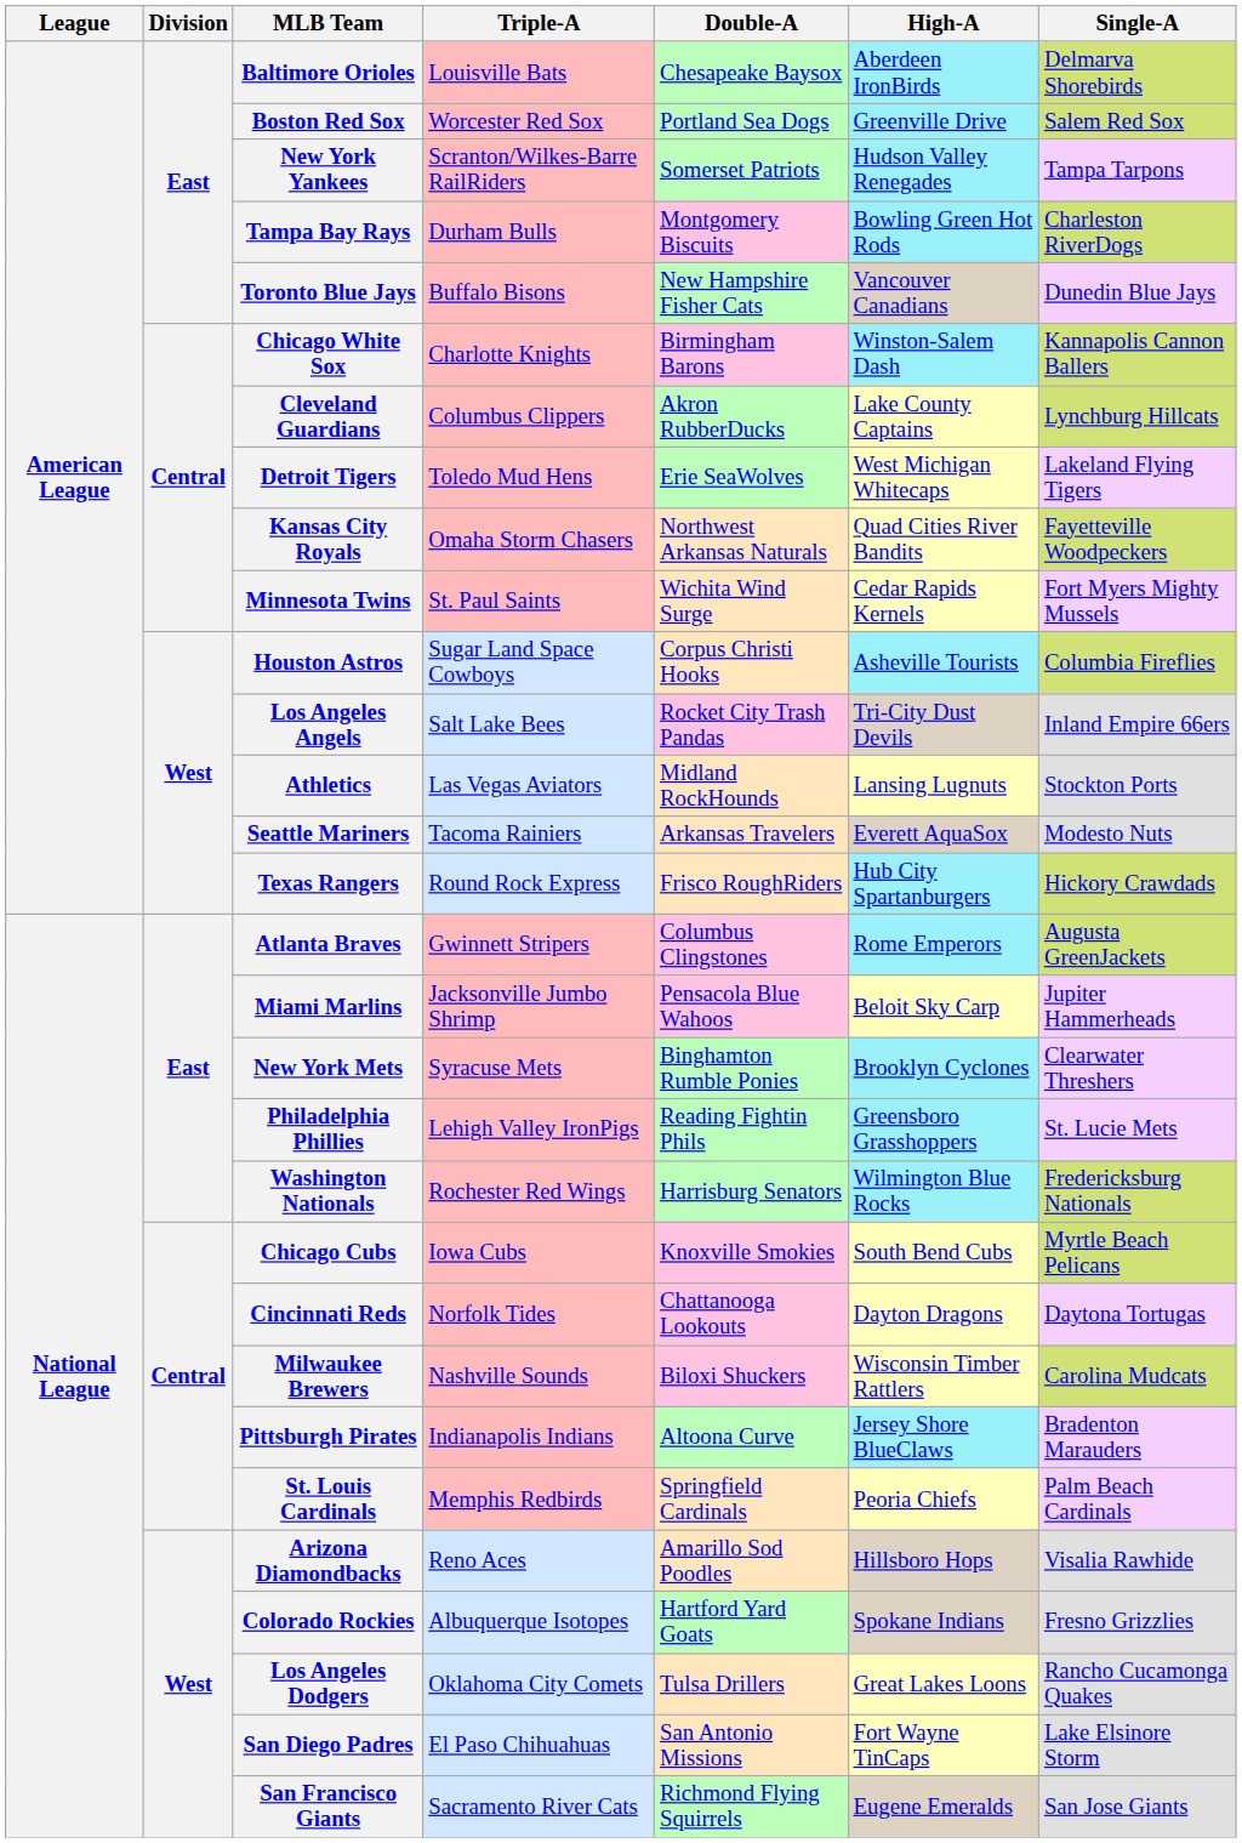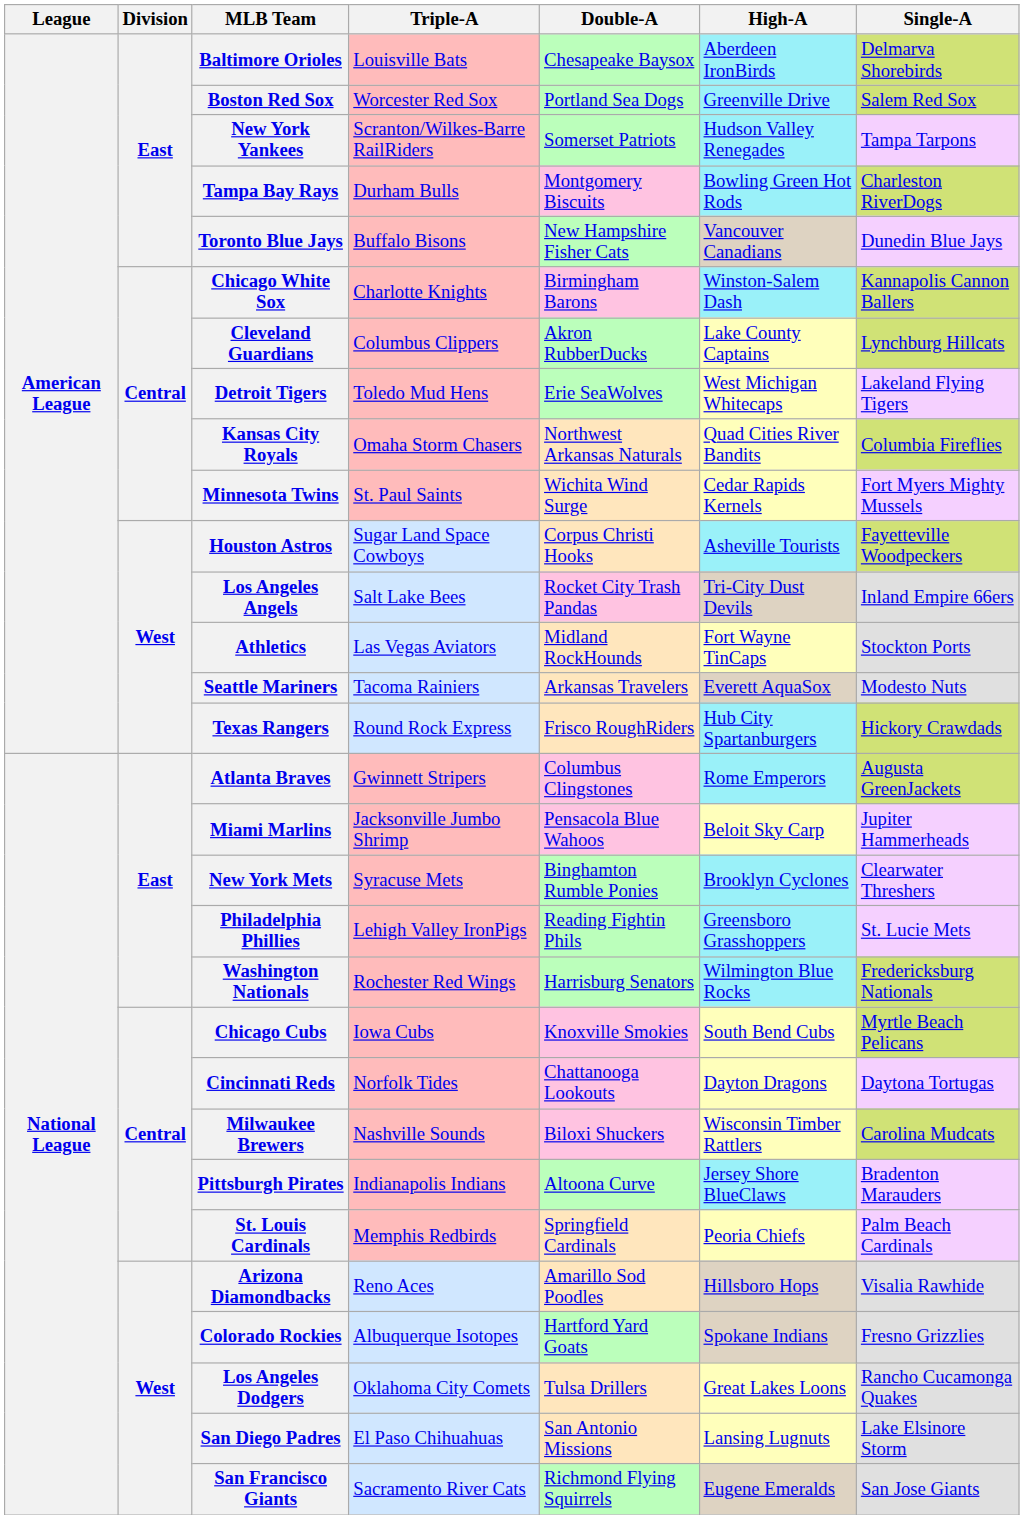Kansas City Royals | Single-A: Fayetteville Woodpeckers -> Columbia Fireflies
Houston Astros | Single-A: Columbia Fireflies -> Fayetteville Woodpeckers
Athletics | High-A: Lansing Lugnuts -> Fort Wayne TinCaps
San Diego Padres | High-A: Fort Wayne TinCaps -> Lansing Lugnuts
